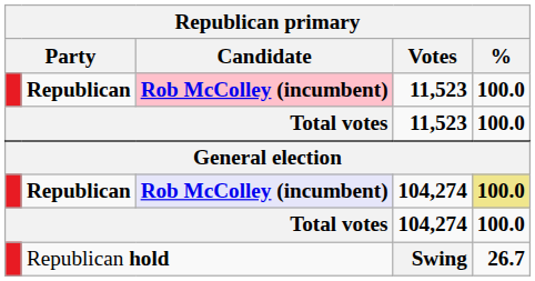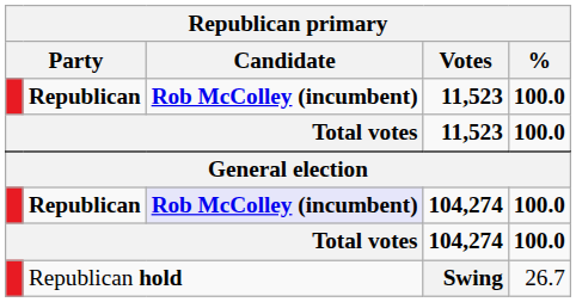Republican / 11,523 | Candidate: pink background -> no background
Republican / 104,274 | %: khaki background -> no background
Republican hold | %: bold -> normal
